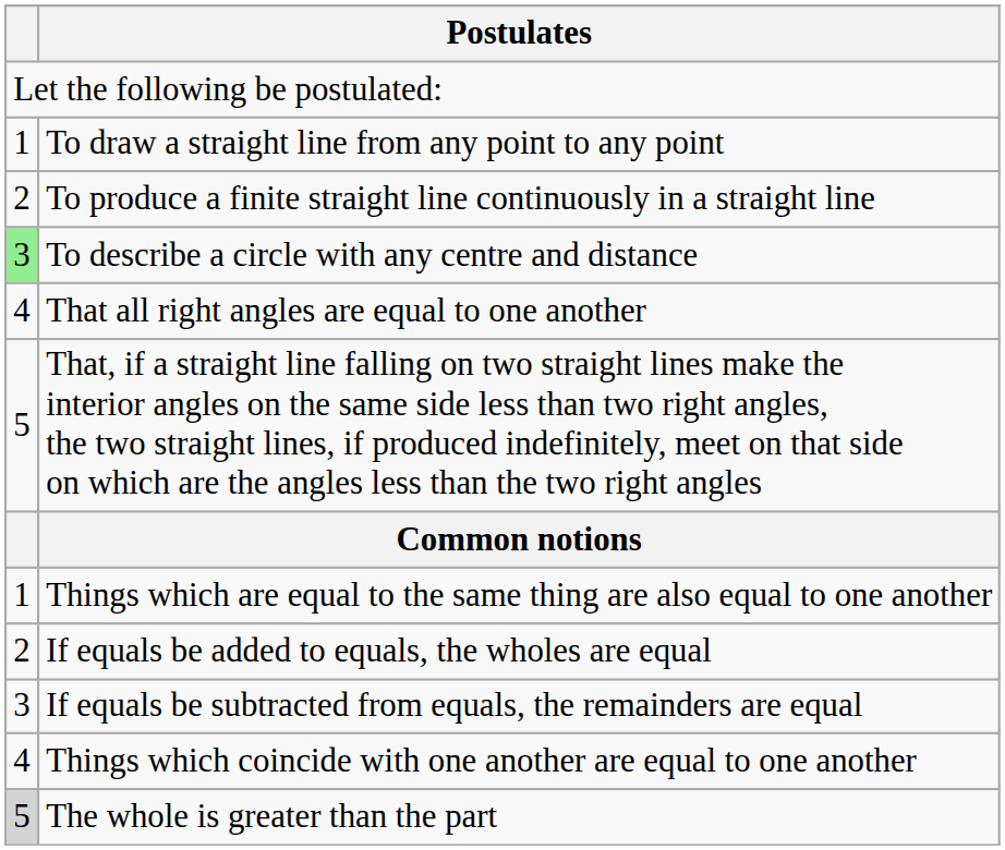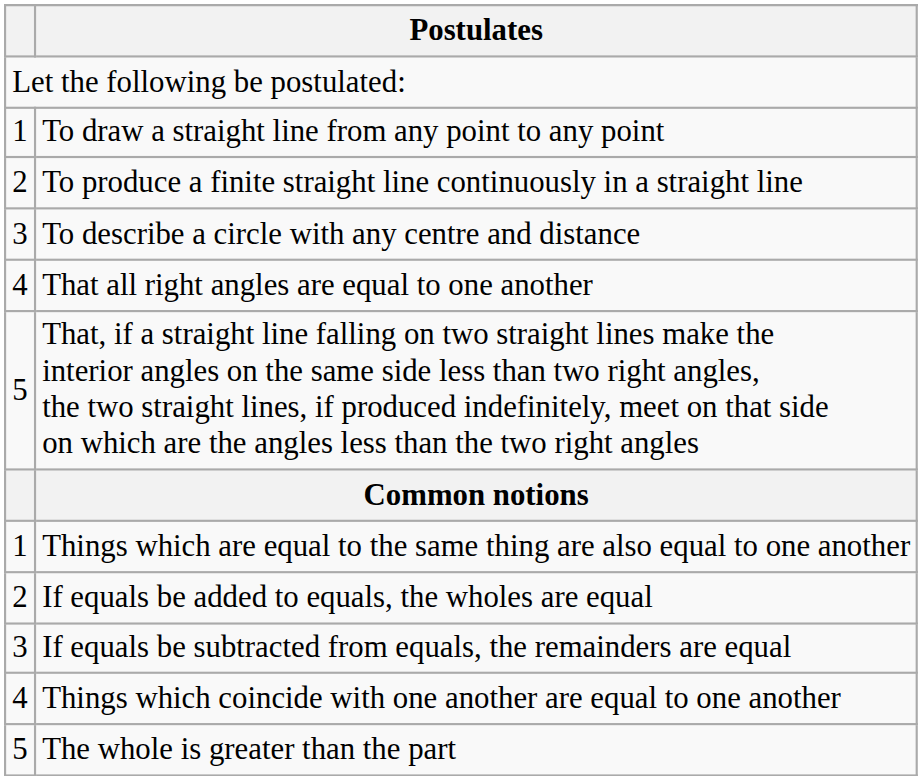To describe a circle with any centre and distance | column 1: lightgreen background -> no background
The whole is greater than the part | column 1: lightgrey background -> no background
